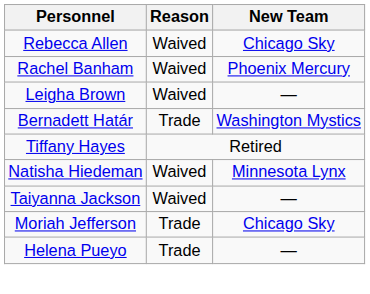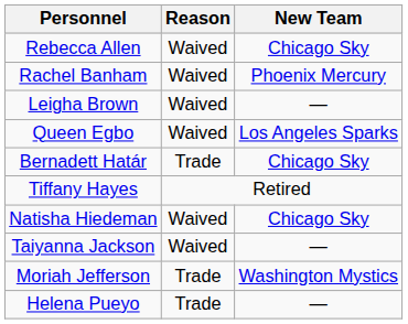+ row: Queen Egbo | Waived | Los Angeles Sparks
Bernadett Határ | New Team: Washington Mystics -> Chicago Sky
Natisha Hiedeman | New Team: Minnesota Lynx -> Chicago Sky
Moriah Jefferson | New Team: Chicago Sky -> Washington Mystics
